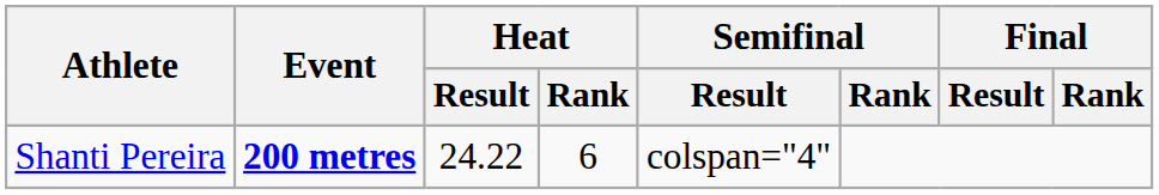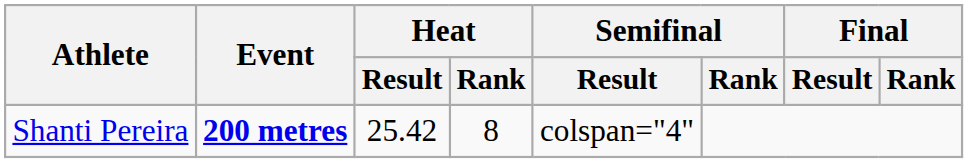Shanti Pereira | Heat / Result: 24.22 -> 25.42
Shanti Pereira | Heat / Rank: 6 -> 8
